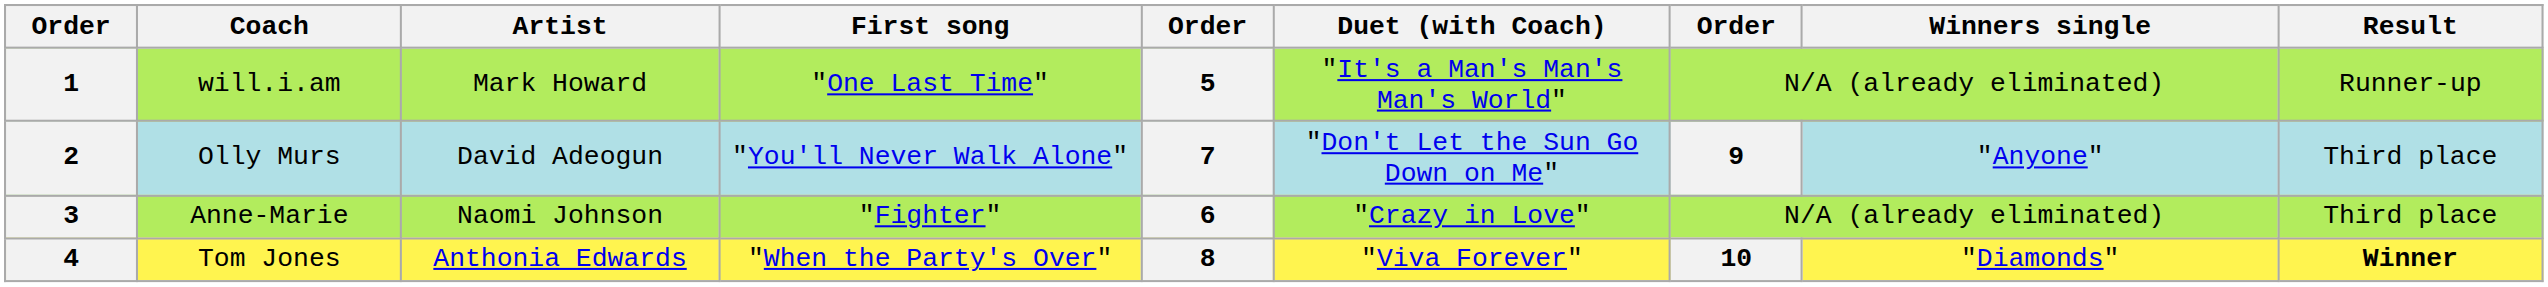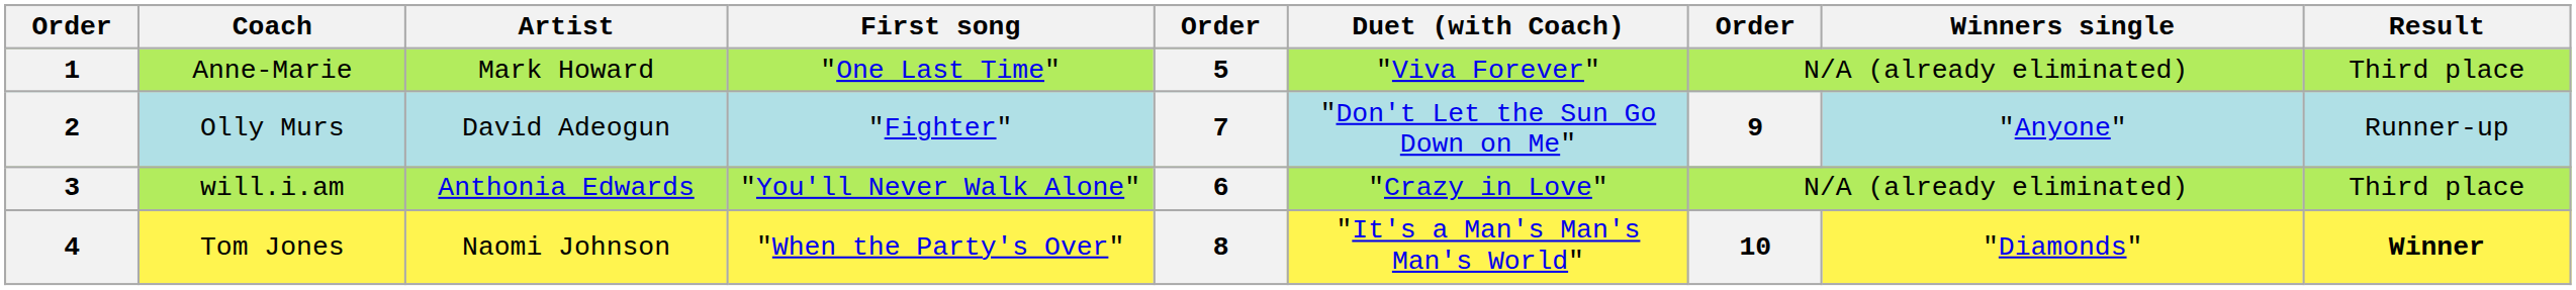1 | Coach: will.i.am -> Anne-Marie
1 | Duet (with Coach): "It's a Man's Man's Man's World" -> "Viva Forever"
1 | Result: Runner-up -> Third place
2 | First song: "You'll Never Walk Alone" -> "Fighter"
2 | Result: Third place -> Runner-up
3 | Coach: Anne-Marie -> will.i.am
3 | Artist: Naomi Johnson -> Anthonia Edwards
3 | First song: "Fighter" -> "You'll Never Walk Alone"
4 | Artist: Anthonia Edwards -> Naomi Johnson
4 | Duet (with Coach): "Viva Forever" -> "It's a Man's Man's Man's World"
